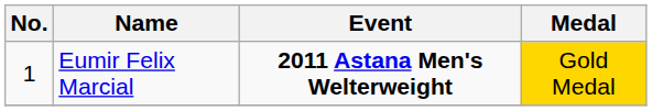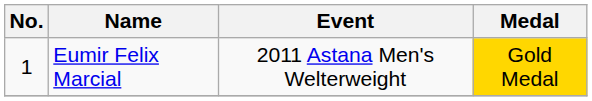Eumir Felix Marcial | Event: bold -> normal
